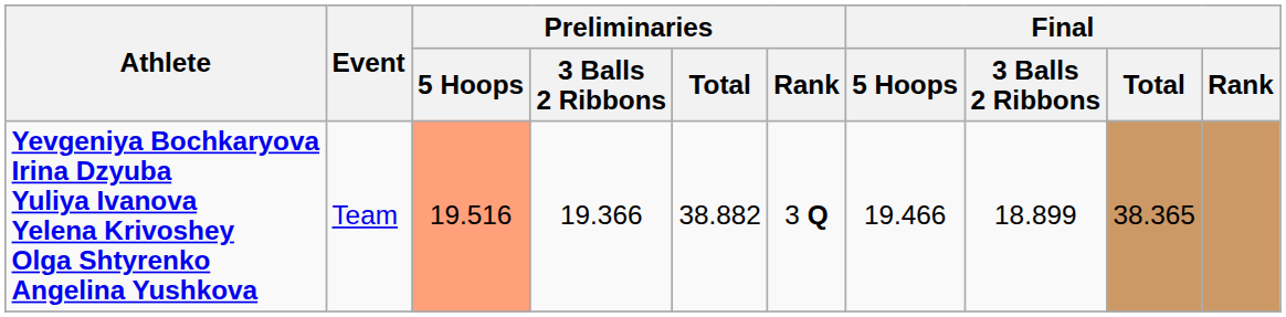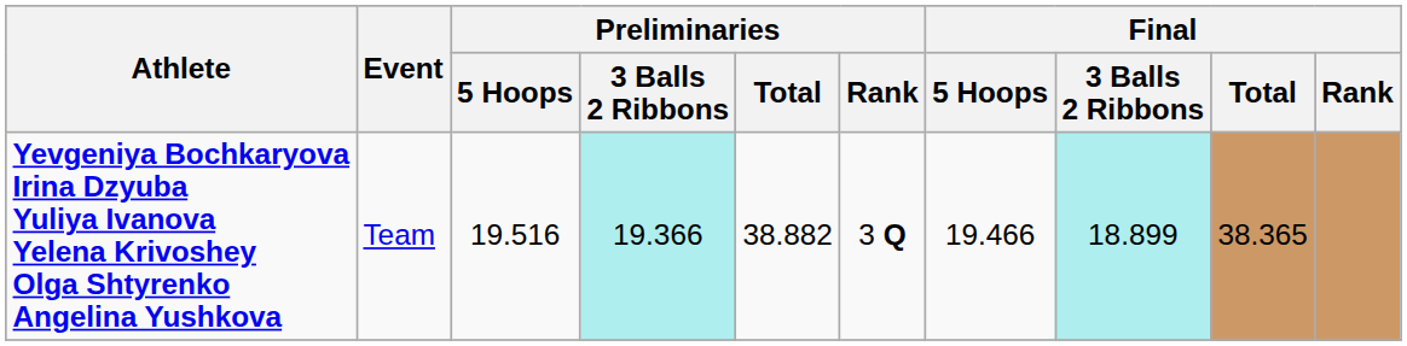row 3 | Preliminaries / 5 Hoops: lightsalmon background -> no background
row 3 | Preliminaries / 3 Balls 2 Ribbons: no background -> paleturquoise background
row 3 | Final / 3 Balls 2 Ribbons: no background -> paleturquoise background
